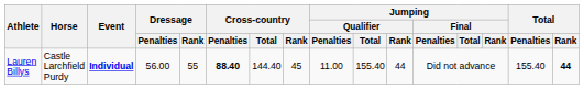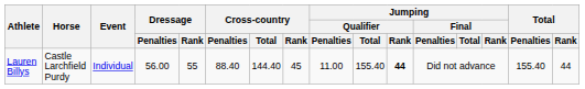Lauren Billys | Event: bold -> normal
Lauren Billys | Cross-country / Penalties: bold -> normal
Lauren Billys | Jumping / Qualifier / Rank: normal -> bold
Lauren Billys | Total / Rank: bold -> normal
